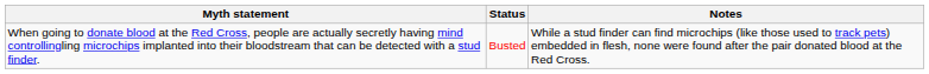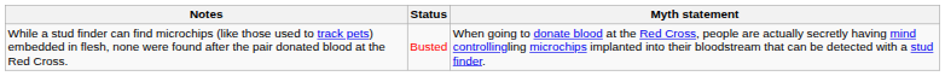columns swapped: Myth statement <-> Notes
